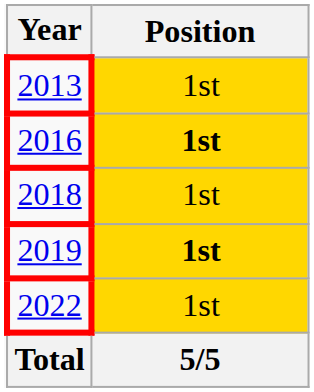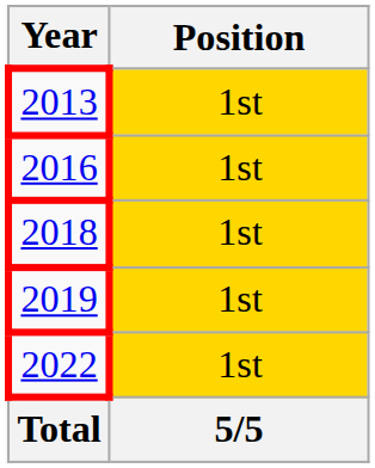2016 | Position: bold -> normal
2019 | Position: bold -> normal
